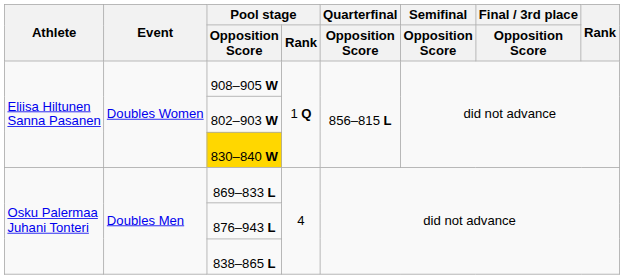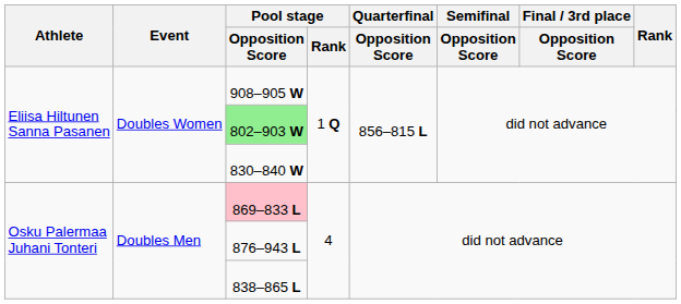802–903 W | Pool stage / Opposition Score: no background -> lightgreen background
830–840 W | Pool stage / Opposition Score: gold background -> no background
869–833 L | Pool stage / Opposition Score: no background -> pink background
